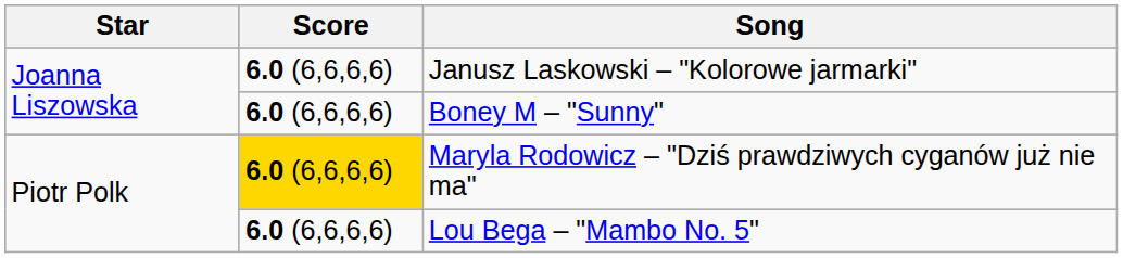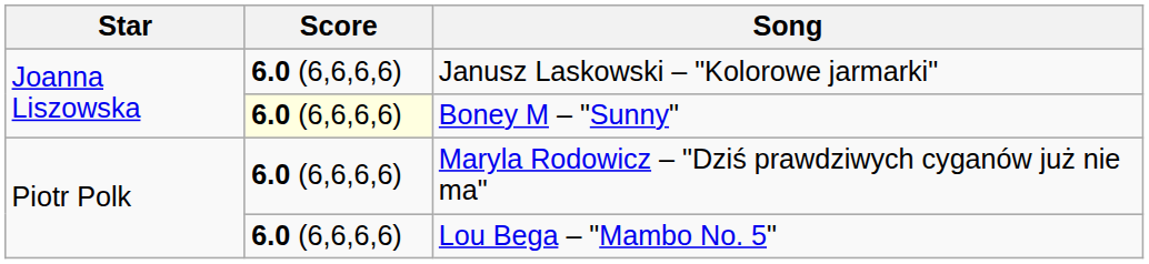Boney M – "Sunny" | Score: no background -> lightyellow background
Maryla Rodowicz – "Dziś prawdziwych cyganów już nie ma" | Score: gold background -> no background
